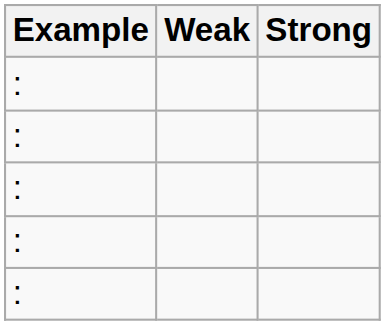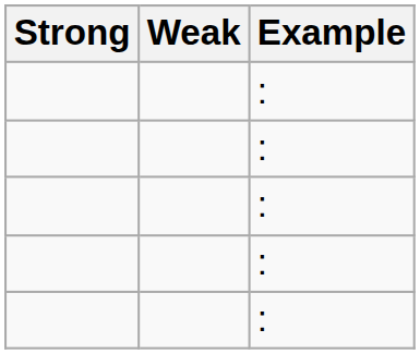columns swapped: Strong <-> Example
